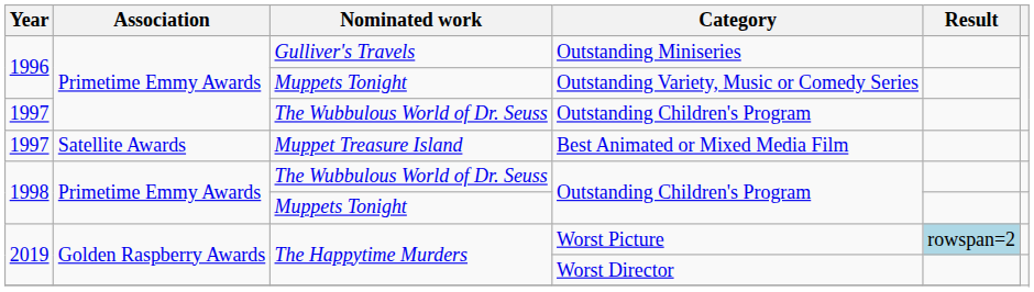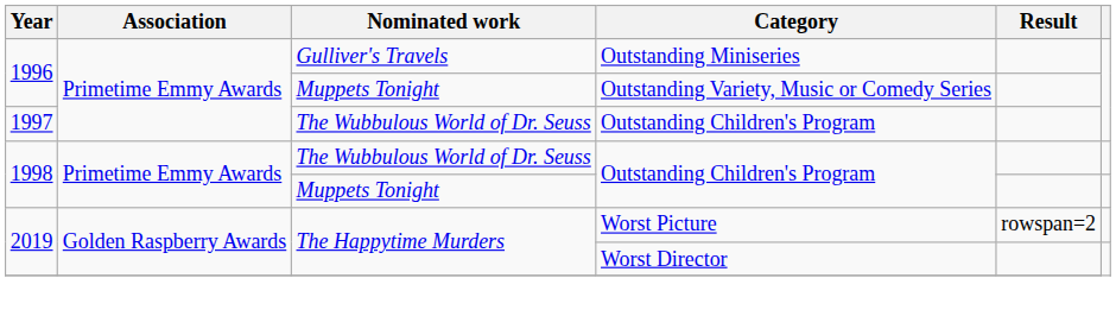- row: 1997 | Satellite Awards | Muppet Treasure Island | Best Animated or Mixed Media Film
Worst Picture | Result: lightblue background -> no background
